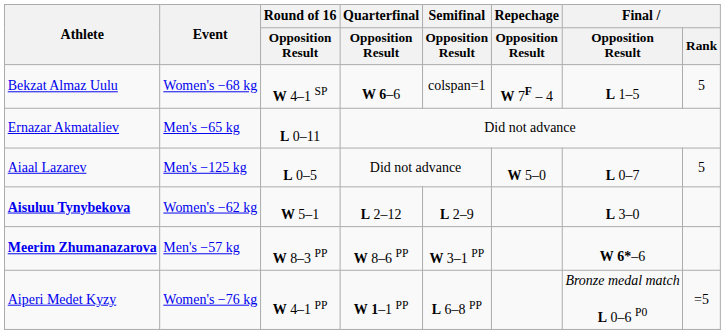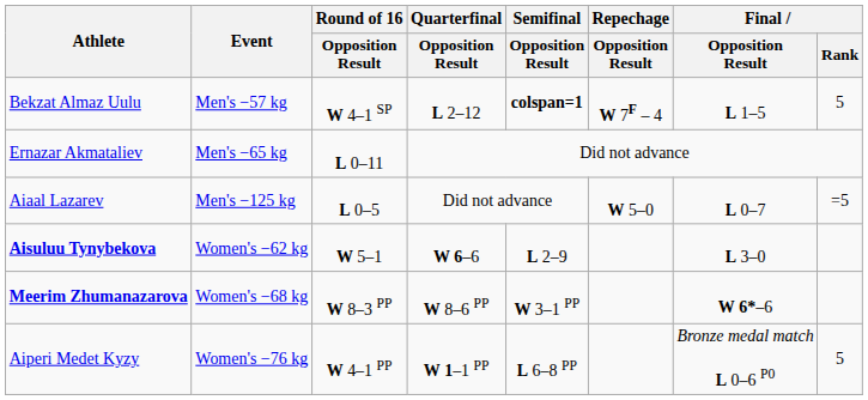Bekzat Almaz Uulu | Event: Women's −68 kg -> Men's −57 kg
Bekzat Almaz Uulu | Quarterfinal / Opposition Result: W 6–6 -> L 2–12
Bekzat Almaz Uulu | Semifinal / Opposition Result: normal -> bold
Aiaal Lazarev | Final / Rank: 5 -> =5
Aisuluu Tynybekova | Quarterfinal / Opposition Result: L 2–12 -> W 6–6
Meerim Zhumanazarova | Event: Men's −57 kg -> Women's −68 kg
Aiperi Medet Kyzy | Final / Rank: =5 -> 5
